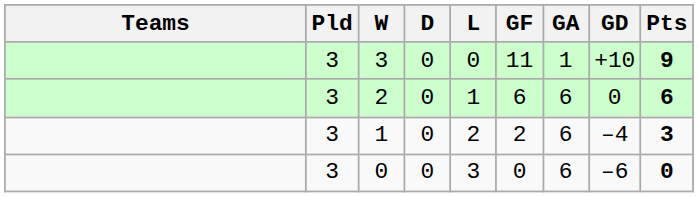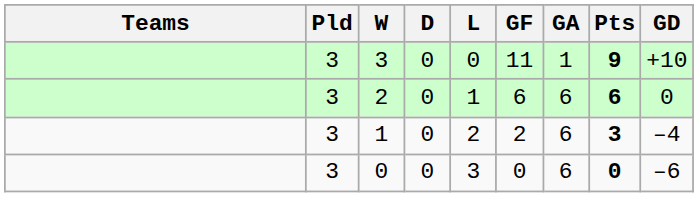columns swapped: GD <-> Pts
